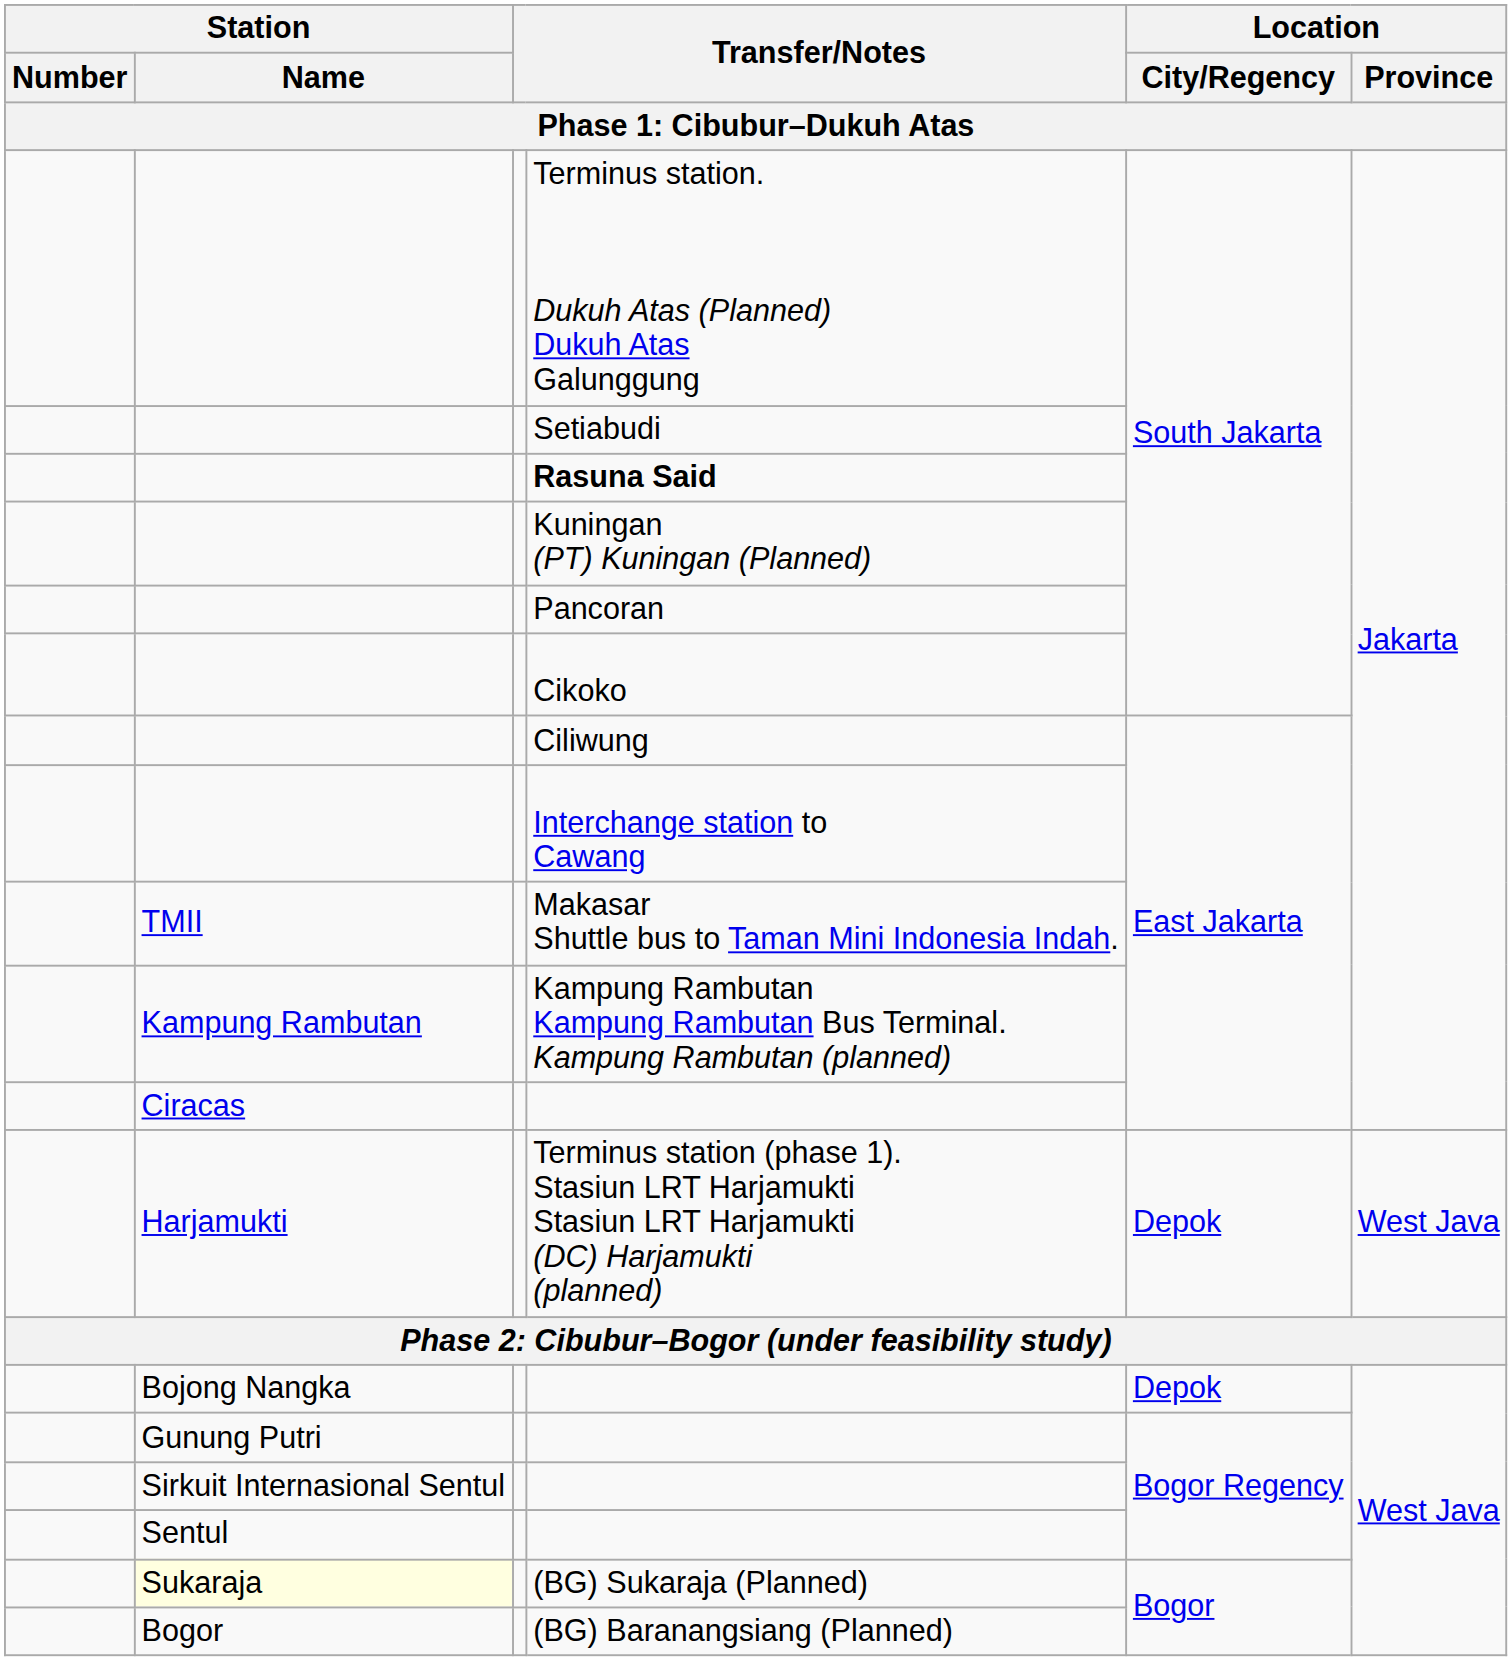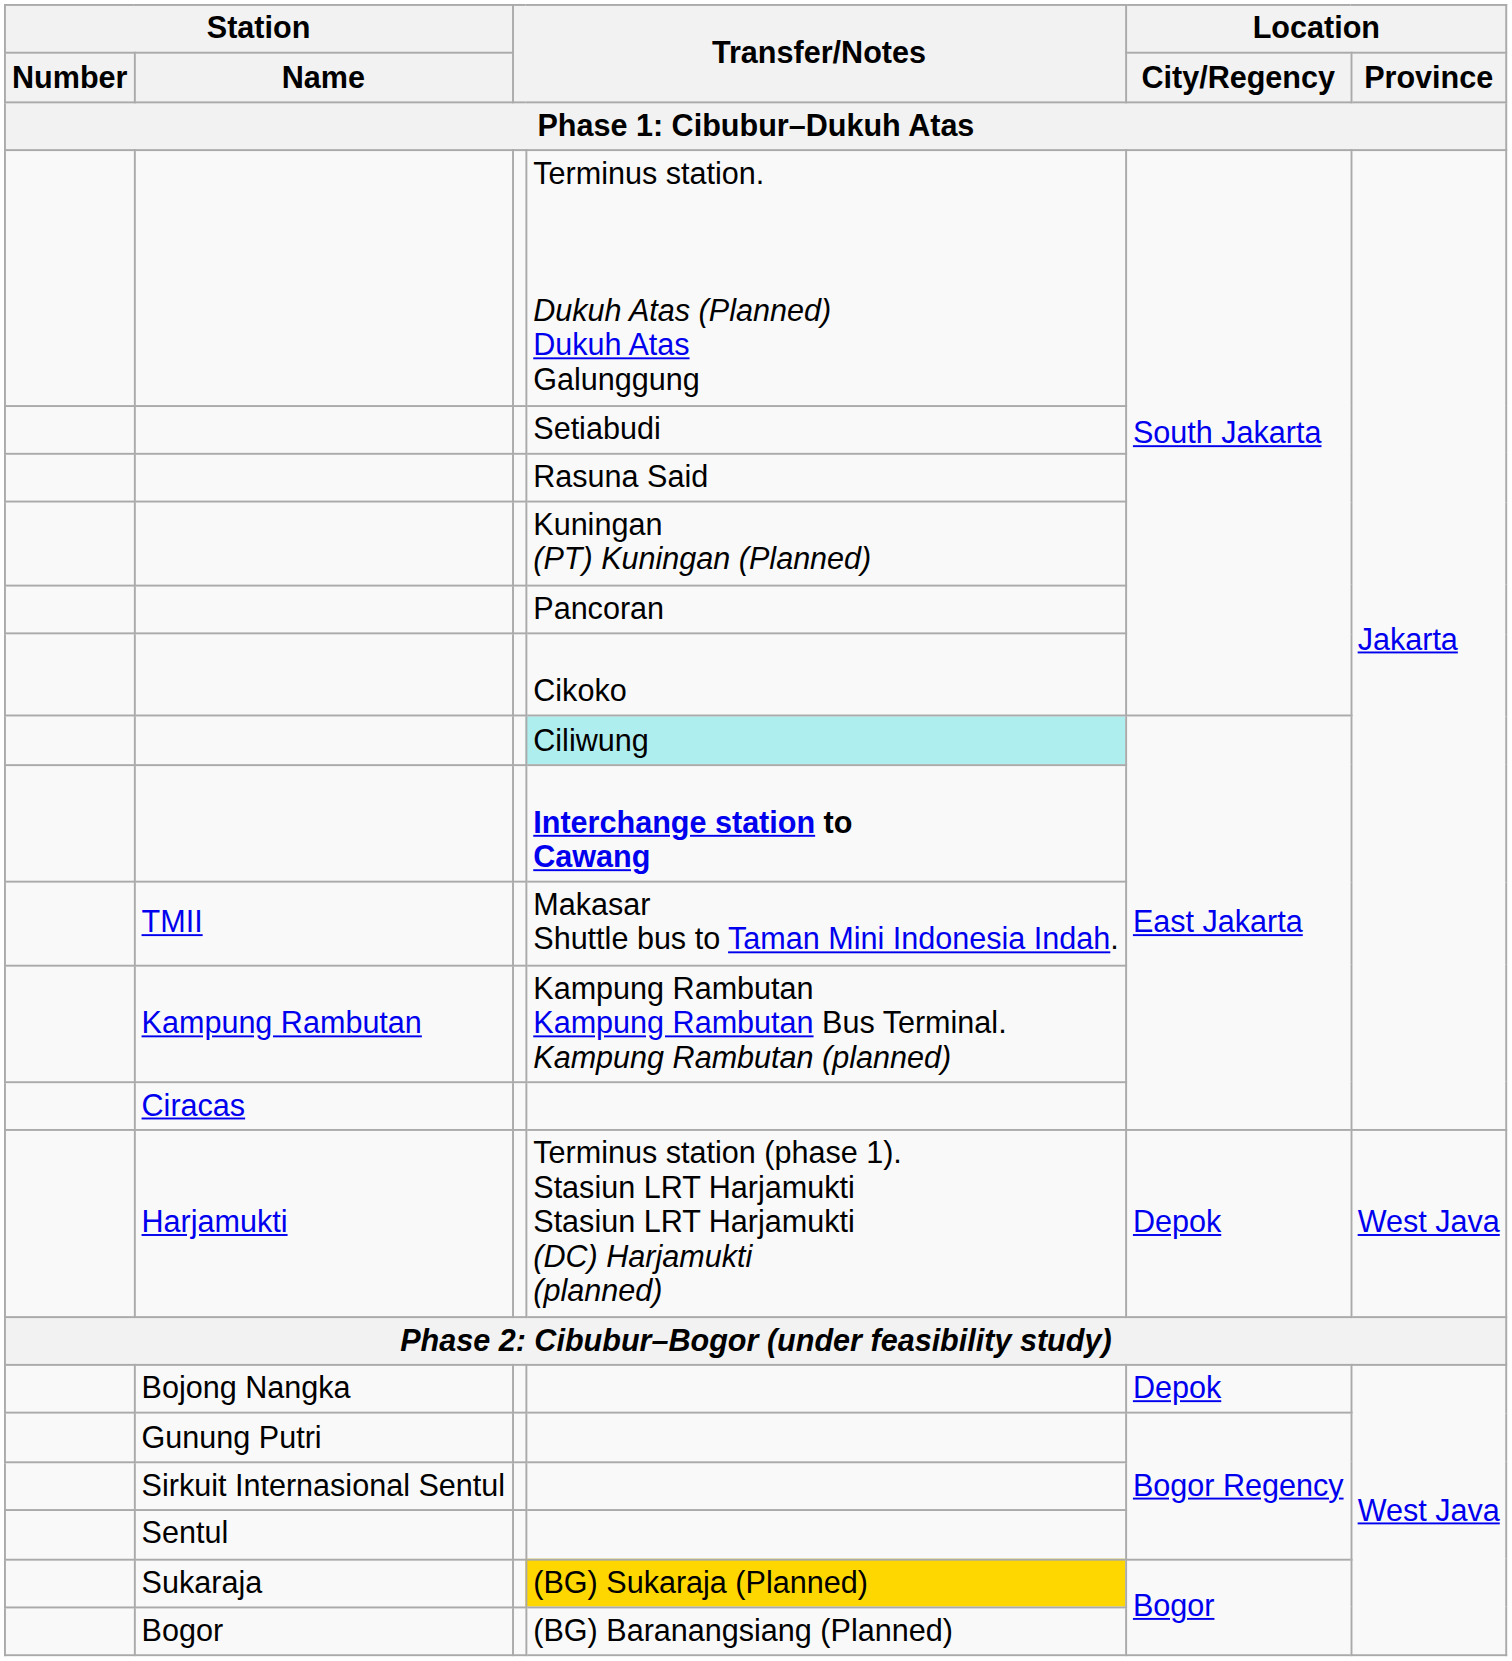Rasuna Said | column 4: bold -> normal
Ciliwung | column 4: no background -> paleturquoise background
Interchange station to Cawang | column 4: normal -> bold
(BG) Sukaraja (Planned) | Station / Name: lightyellow background -> no background
(BG) Sukaraja (Planned) | column 4: no background -> gold background
